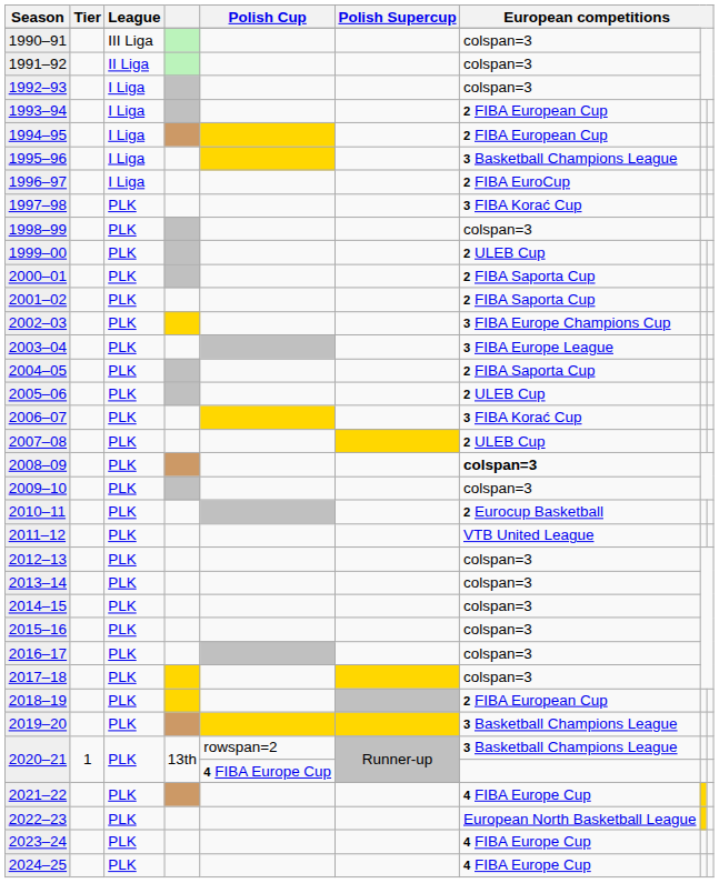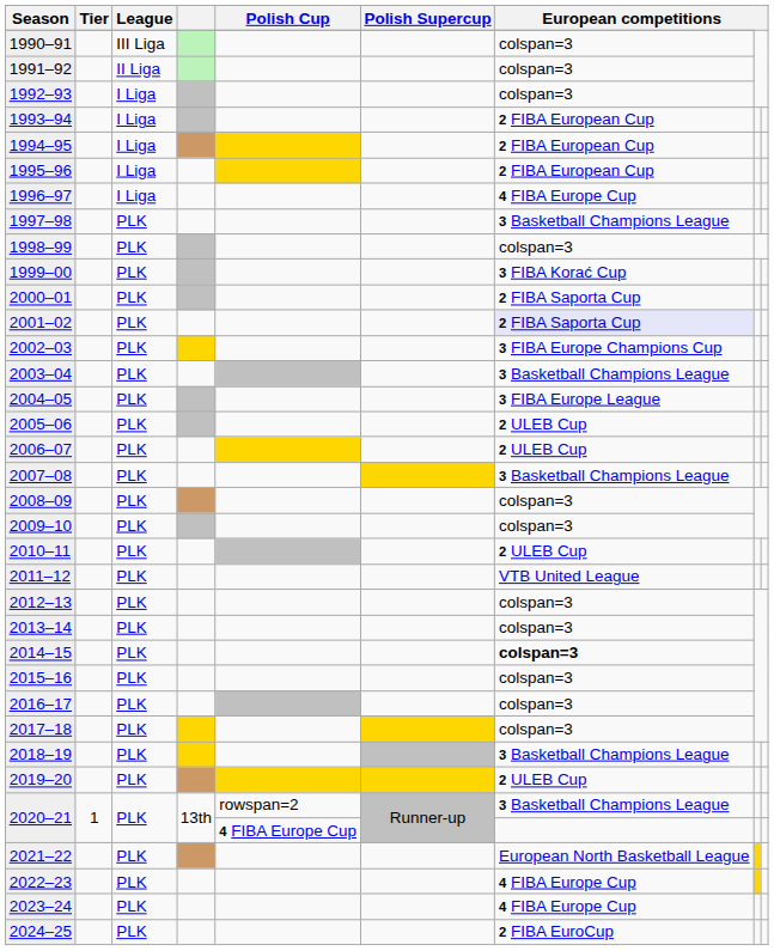1995–96 | column 7: 3 Basketball Champions League -> 2 FIBA European Cup
1996–97 | column 7: 2 FIBA EuroCup -> 4 FIBA Europe Cup
1997–98 | column 7: 3 FIBA Korać Cup -> 3 Basketball Champions League
1999–00 | column 7: 2 ULEB Cup -> 3 FIBA Korać Cup
2001–02 | column 7: no background -> lavender background
2003–04 | column 7: 3 FIBA Europe League -> 3 Basketball Champions League
2004–05 | column 7: 2 FIBA Saporta Cup -> 3 FIBA Europe League
2006–07 | column 7: 3 FIBA Korać Cup -> 2 ULEB Cup
2007–08 | column 7: 2 ULEB Cup -> 3 Basketball Champions League
2008–09 | column 7: bold -> normal
2010–11 | column 7: 2 Eurocup Basketball -> 2 ULEB Cup
2014–15 | column 7: normal -> bold
2018–19 | column 7: 2 FIBA European Cup -> 3 Basketball Champions League
2019–20 | column 7: 3 Basketball Champions League -> 2 ULEB Cup
2021–22 | column 7: 4 FIBA Europe Cup -> European North Basketball League
2022–23 | column 7: European North Basketball League -> 4 FIBA Europe Cup
2024–25 | column 7: 4 FIBA Europe Cup -> 2 FIBA EuroCup
